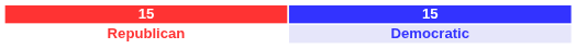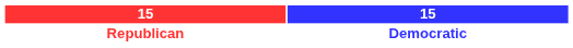Republican | column 2: lavender background -> no background
